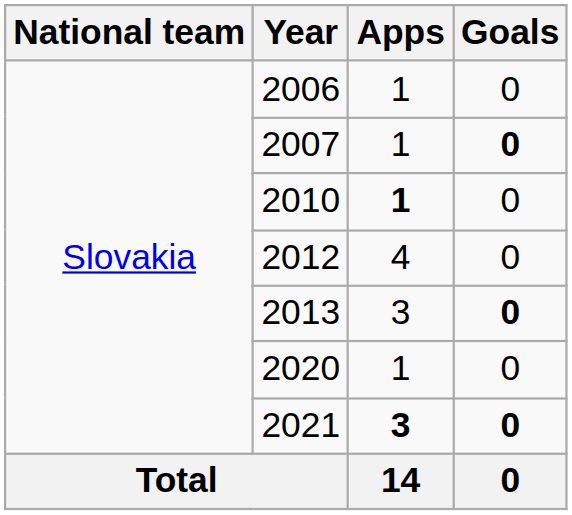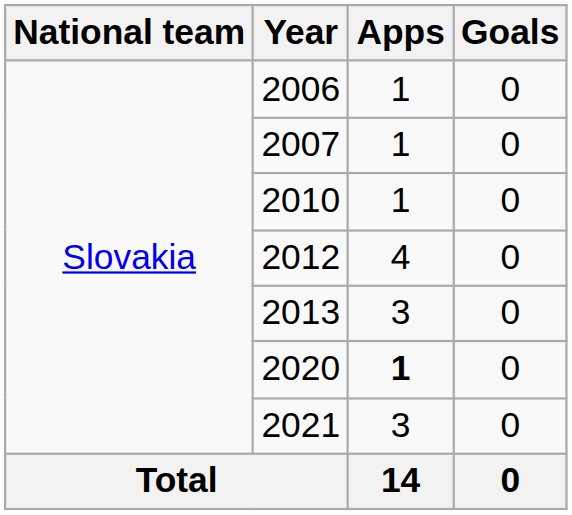2007 | Goals: bold -> normal
2010 | Apps: bold -> normal
2013 | Goals: bold -> normal
2020 | Apps: normal -> bold
2021 | Apps: bold -> normal
2021 | Goals: bold -> normal
